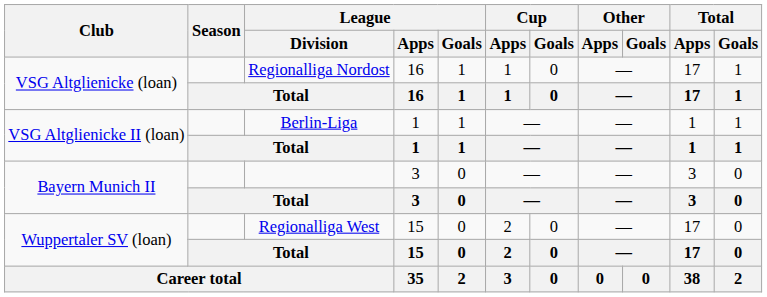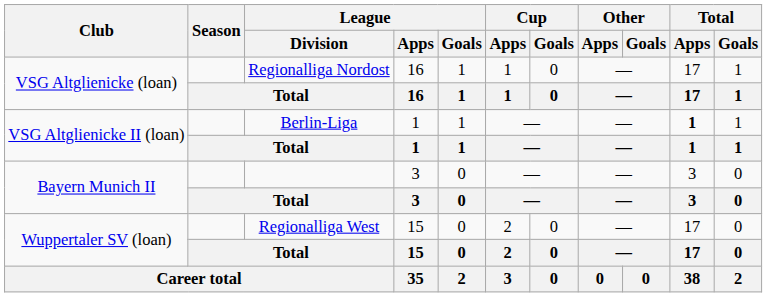VSG Altglienicke II (loan) / Berlin-Liga | Total / Apps: normal -> bold
